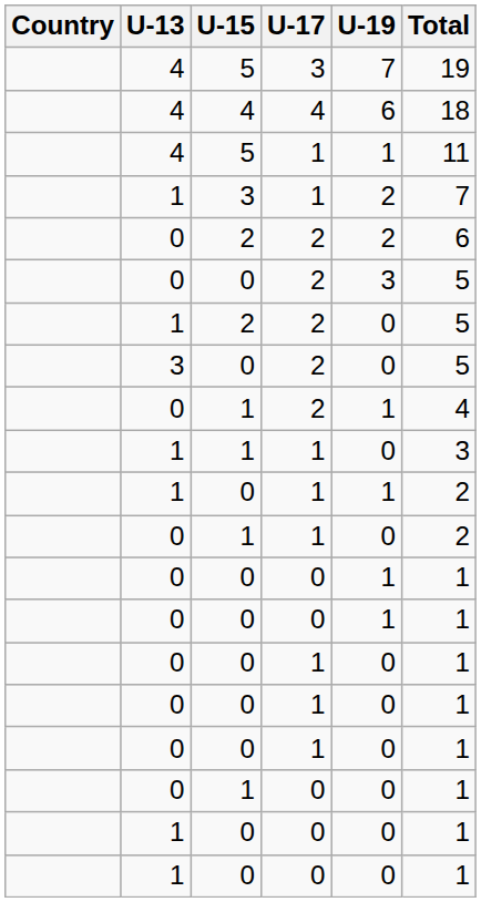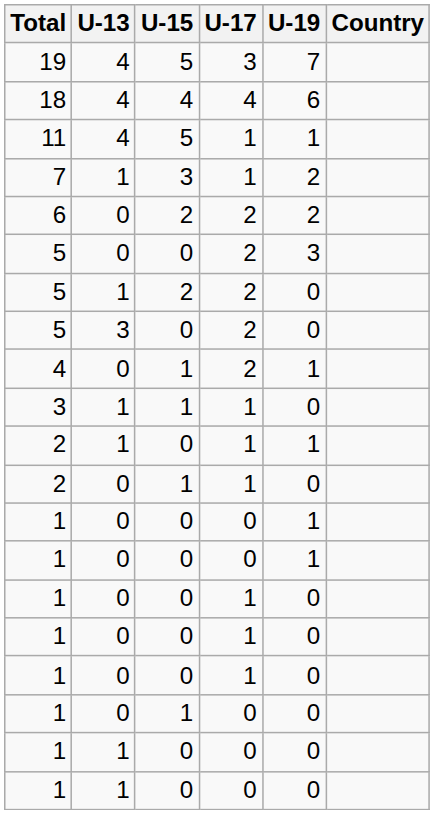columns swapped: Country <-> Total
